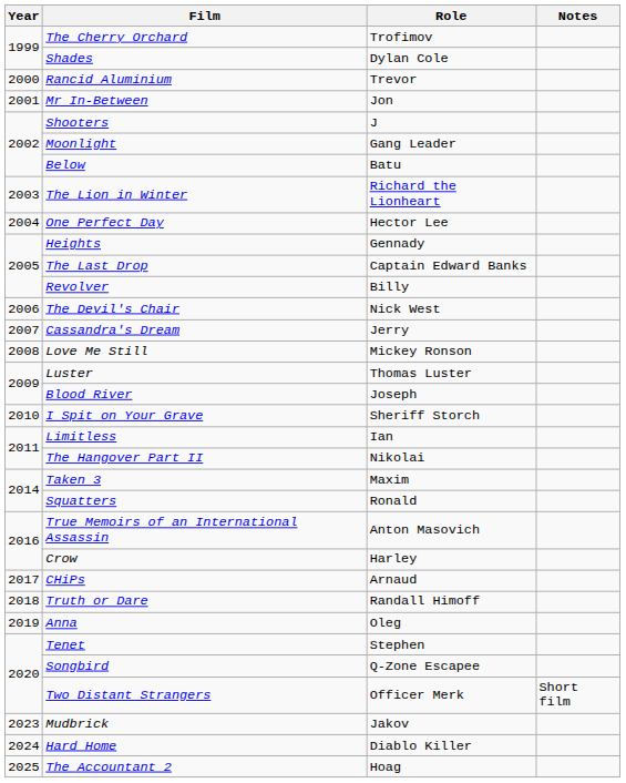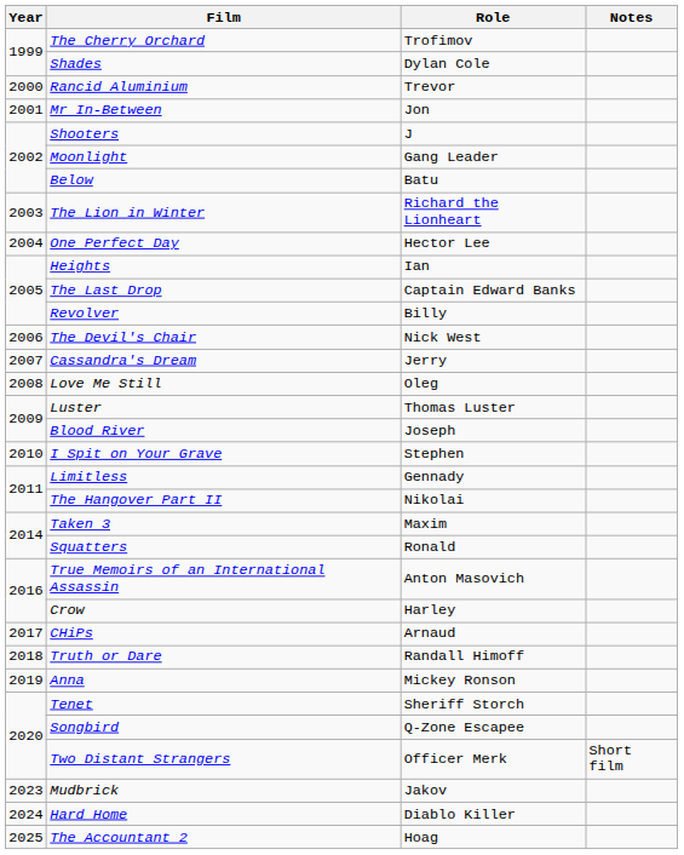Heights | Role: Gennady -> Ian
Love Me Still | Role: Mickey Ronson -> Oleg
I Spit on Your Grave | Role: Sheriff Storch -> Stephen
Limitless | Role: Ian -> Gennady
Anna | Role: Oleg -> Mickey Ronson
Tenet | Role: Stephen -> Sheriff Storch
